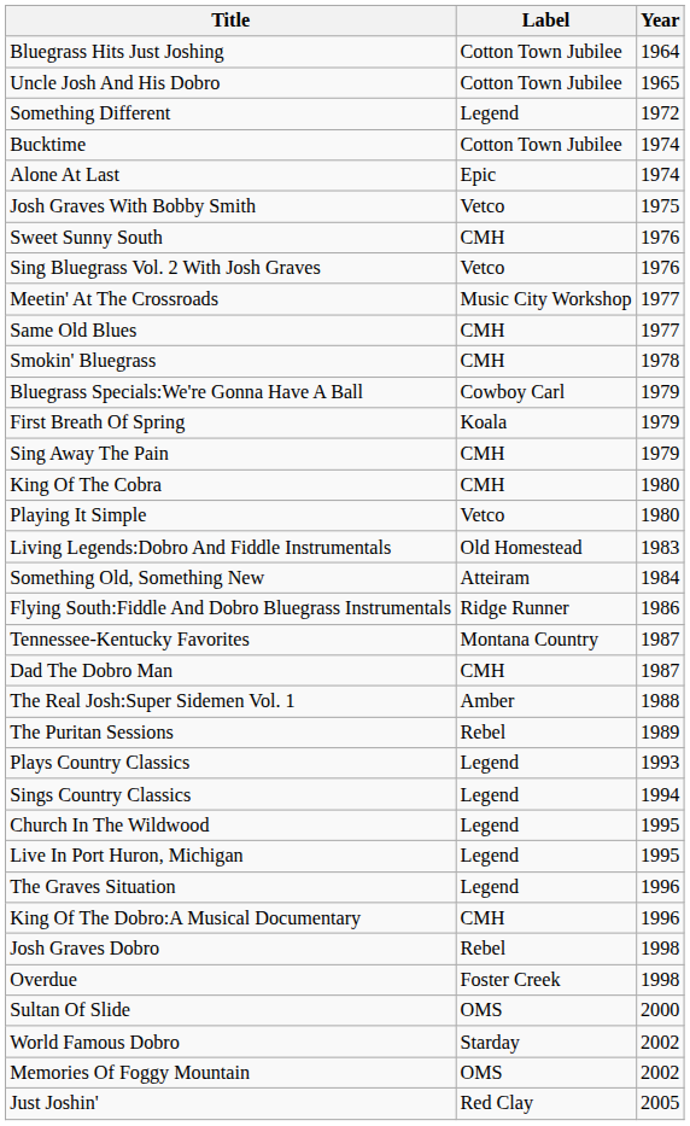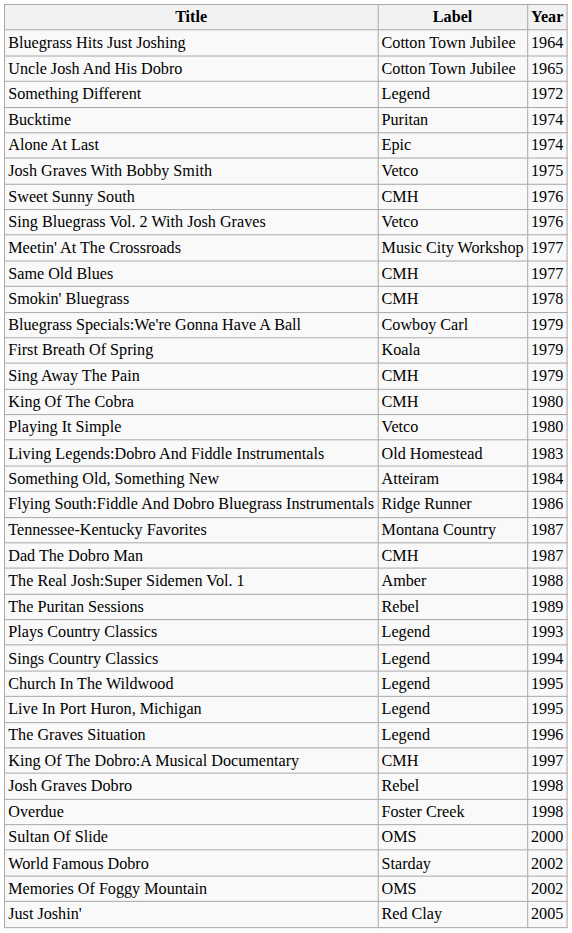Bucktime | Label: Cotton Town Jubilee -> Puritan
King Of The Dobro:A Musical Documentary | Year: 1996 -> 1997
